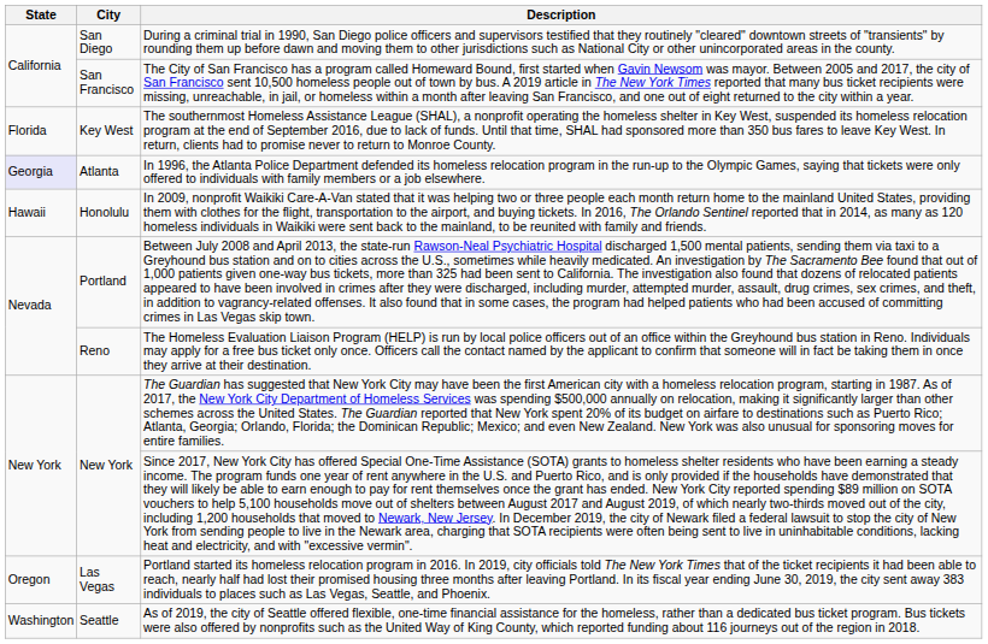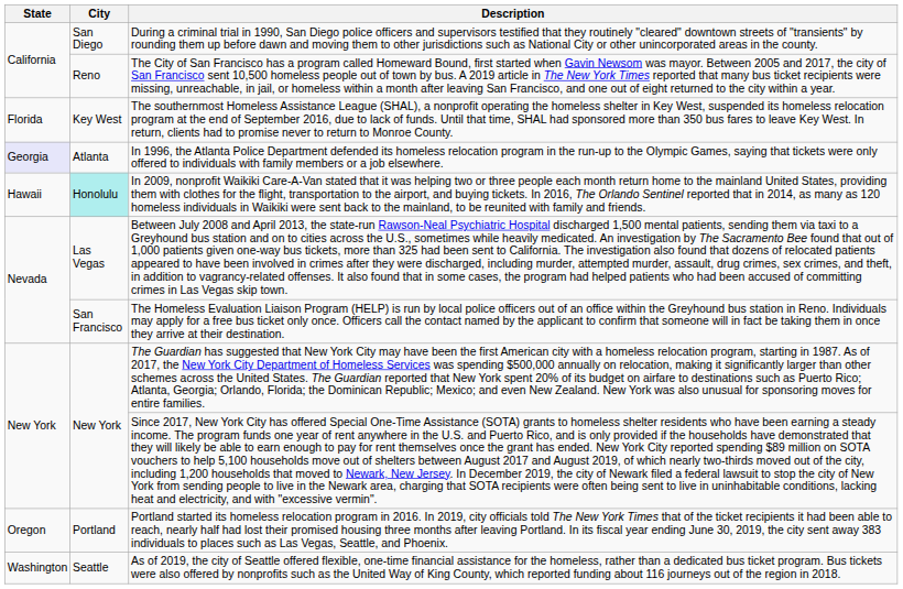row 3 | City: San Francisco -> Reno
row 6 | City: no background -> paleturquoise background
row 7 | City: Portland -> Las Vegas
row 8 | City: Reno -> San Francisco
row 11 | City: Las Vegas -> Portland
